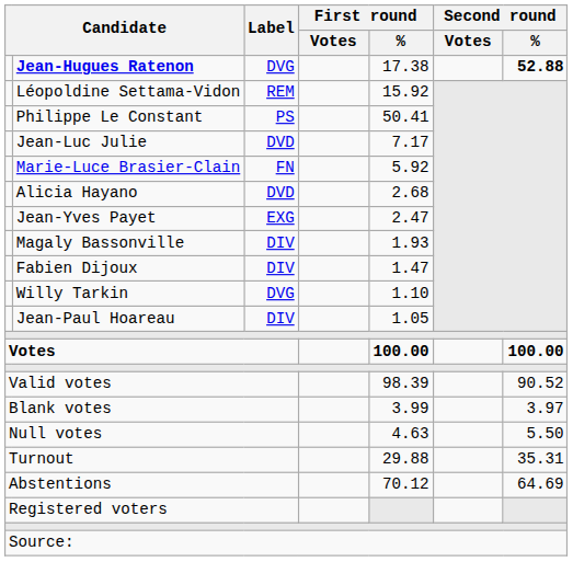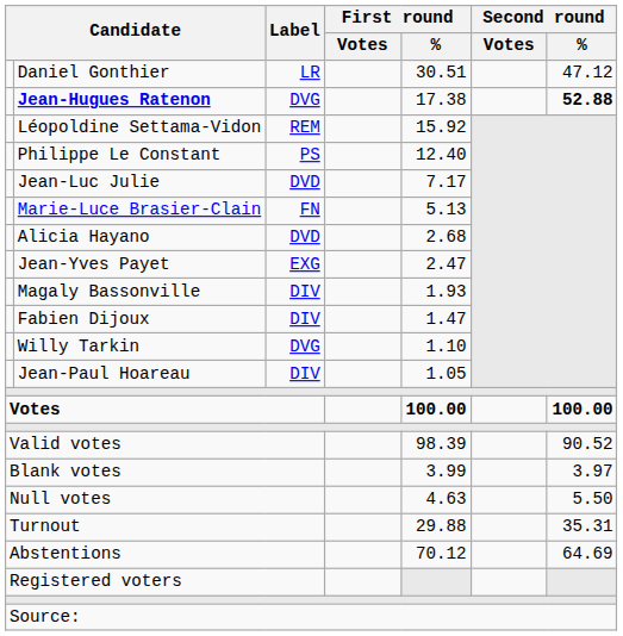+ row: Daniel Gonthier | LR | 30.51 | 47.12
Philippe Le Constant | First round / %: 50.41 -> 12.40
Marie-Luce Brasier-Clain | First round / %: 5.92 -> 5.13
